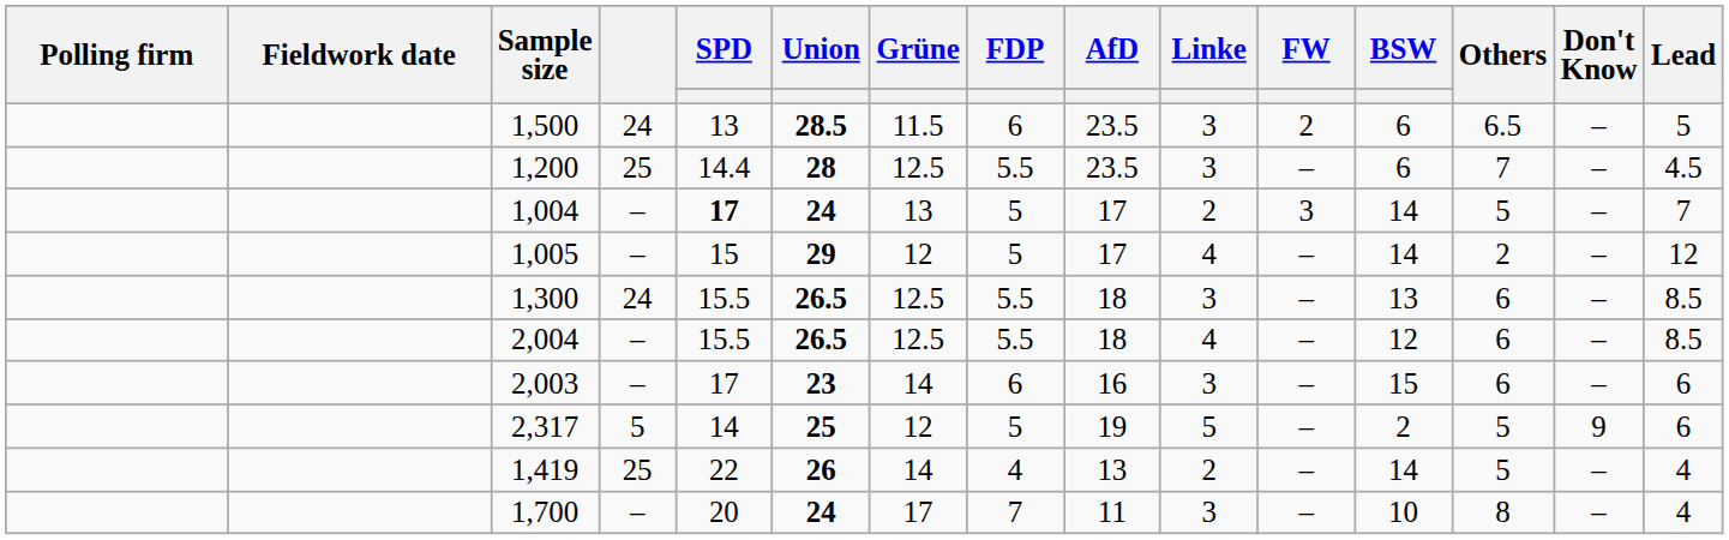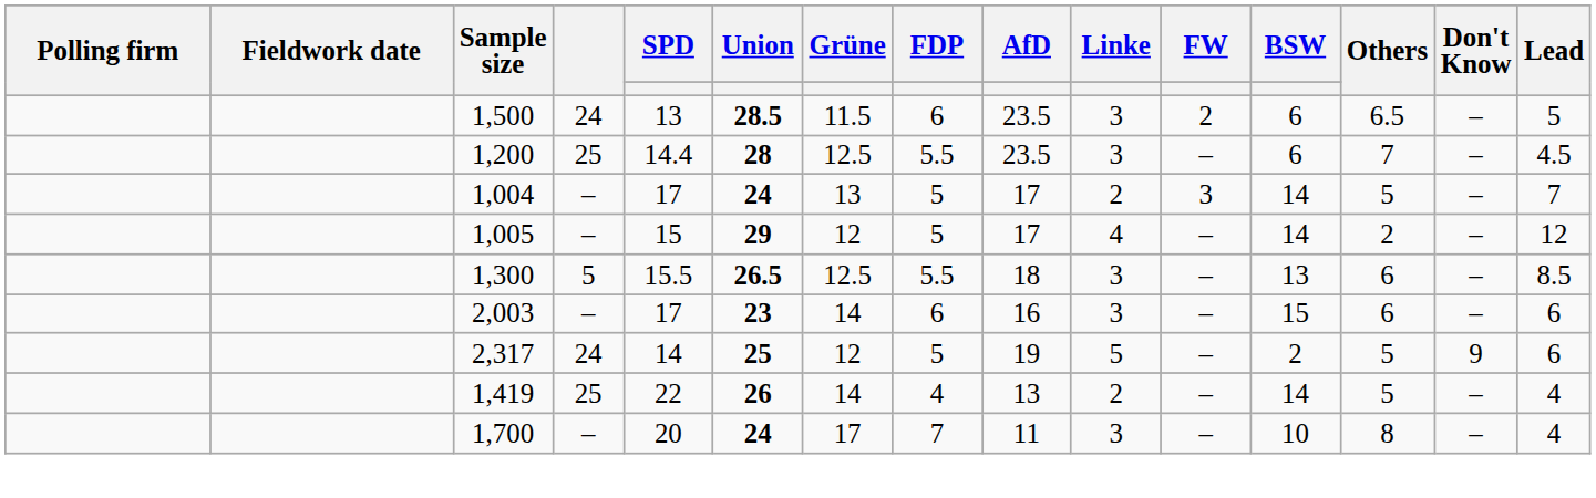1,004 | SPD: bold -> normal
1,300 | column 4: 24 -> 5
- row: 2,004 | – | 15.5 | 26.5 | 12.5 | 5.5 | 18 | 4 | – | 12 | 6 | – | 8.5
2,317 | column 4: 5 -> 24
